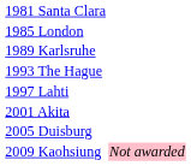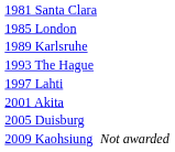2009 Kaohsiung | column 2: pink background -> no background
